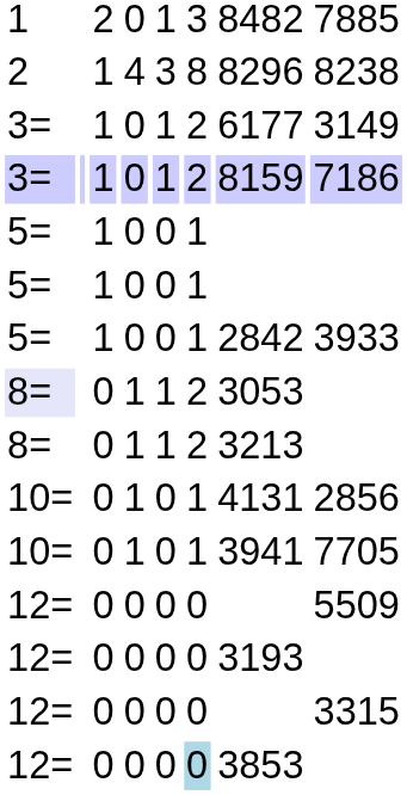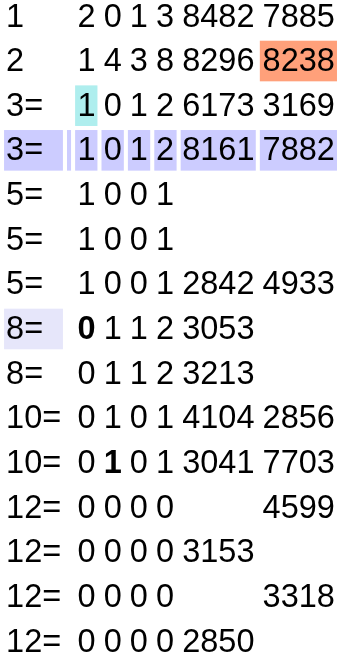row 2 | column 7: no background -> lightsalmon background
row 3 | column 2: no background -> paleturquoise background
row 3 | column 6: 6177 -> 6173
row 3 | column 7: 3149 -> 3169
row 4 | column 6: 8159 -> 8161
row 4 | column 7: 7186 -> 7882
row 7 | column 7: 3933 -> 4933
row 8 | column 2: normal -> bold
row 10 | column 6: 4131 -> 4104
row 11 | column 3: normal -> bold
row 11 | column 6: 3941 -> 3041
row 11 | column 7: 7705 -> 7703
row 12 | column 7: 5509 -> 4599
row 13 | column 6: 3193 -> 3153
row 14 | column 7: 3315 -> 3318
row 15 | column 5: lightblue background -> no background
row 15 | column 6: 3853 -> 2850
